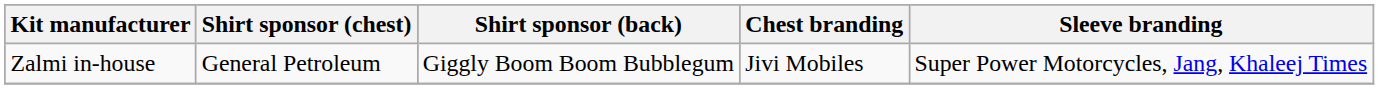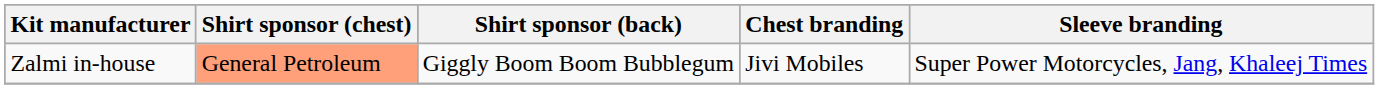Zalmi in-house | Shirt sponsor (chest): no background -> lightsalmon background
